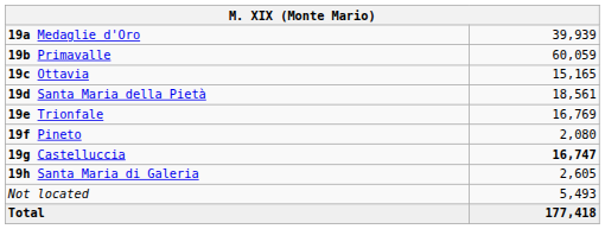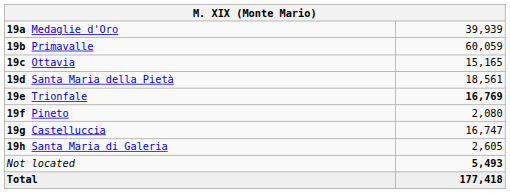19e Trionfale | column 2: normal -> bold
19g Castelluccia | column 2: bold -> normal
Not located | column 2: normal -> bold
